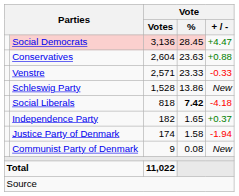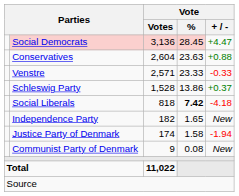Schleswig Party | Vote / + / -: New -> +0.37
Independence Party | Vote / + / -: +0.37 -> New
